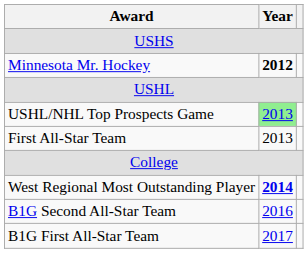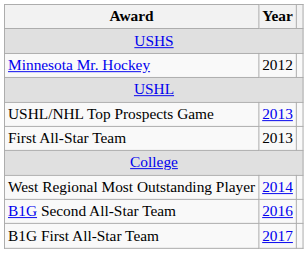Minnesota Mr. Hockey | Year: bold -> normal
USHL/NHL Top Prospects Game | Year: lightgreen background -> no background
West Regional Most Outstanding Player | Year: bold -> normal
